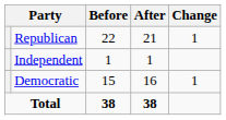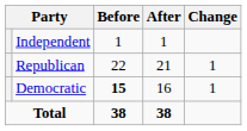rows swapped: Republican <-> Independent
Democratic | Before: normal -> bold
